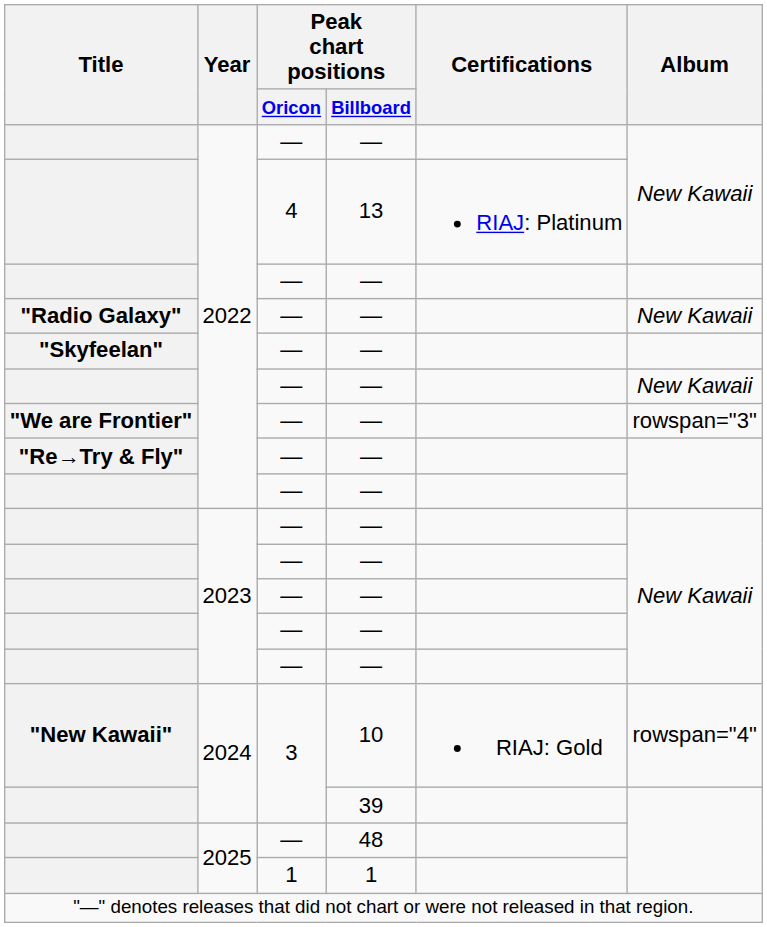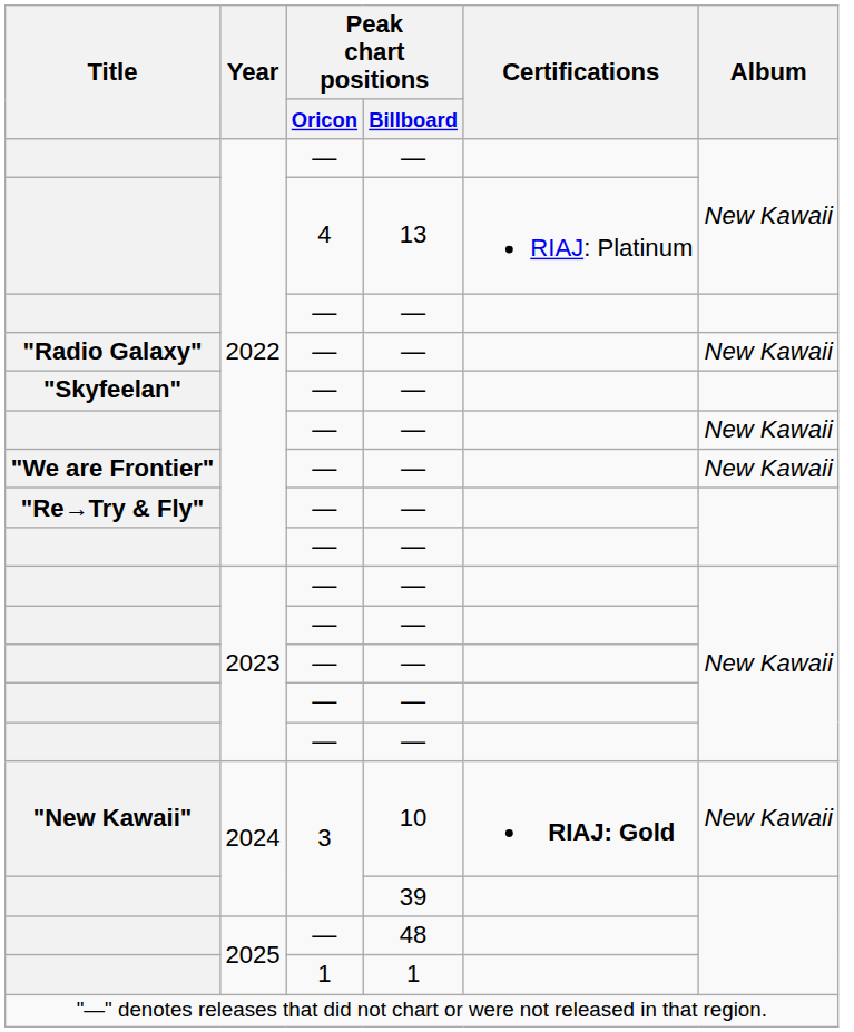"We are Frontier" | Album: rowspan="3" -> New Kawaii
"New Kawaii" | Certifications: normal -> bold
"New Kawaii" | Album: rowspan="4" -> New Kawaii
